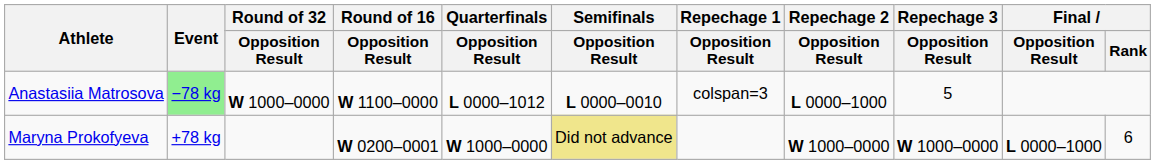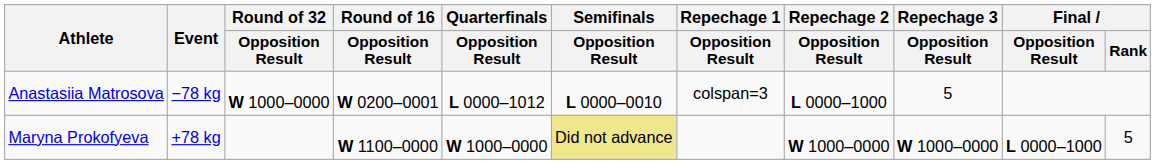Anastasiia Matrosova | Event: lightgreen background -> no background
Anastasiia Matrosova | Round of 16 / Opposition Result: W 1100–0000 -> W 0200–0001
Maryna Prokofyeva | Round of 16 / Opposition Result: W 0200–0001 -> W 1100–0000
Maryna Prokofyeva | Final / Rank: 6 -> 5
